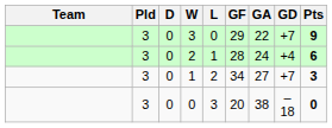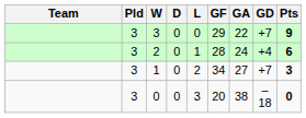columns swapped: W <-> D
